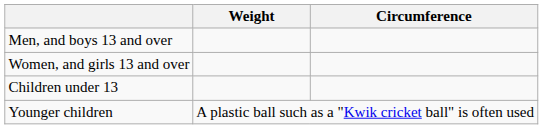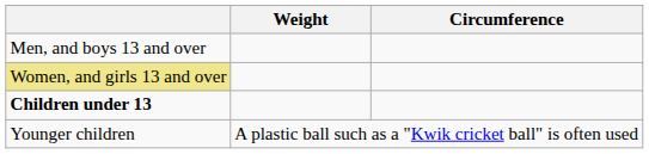Women, and girls 13 and over | column 1: no background -> khaki background
Children under 13 | column 1: normal -> bold
